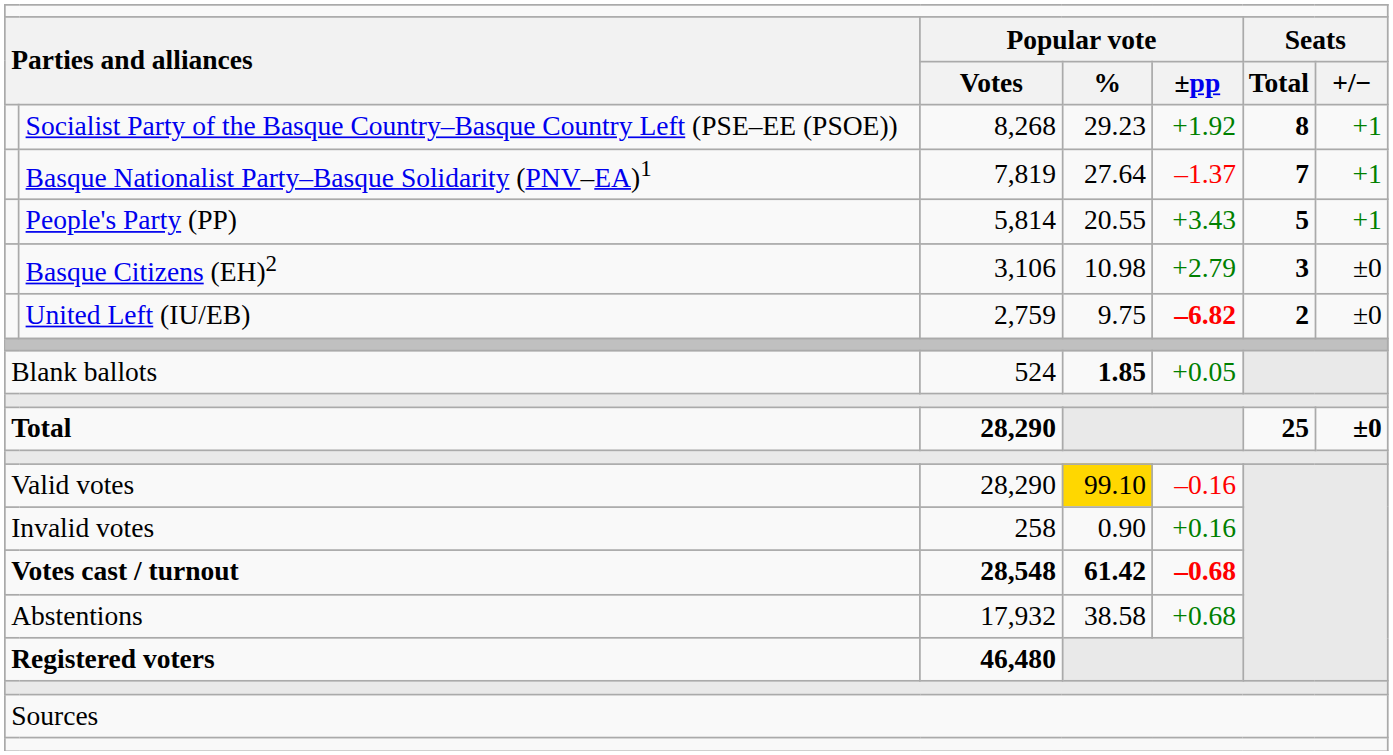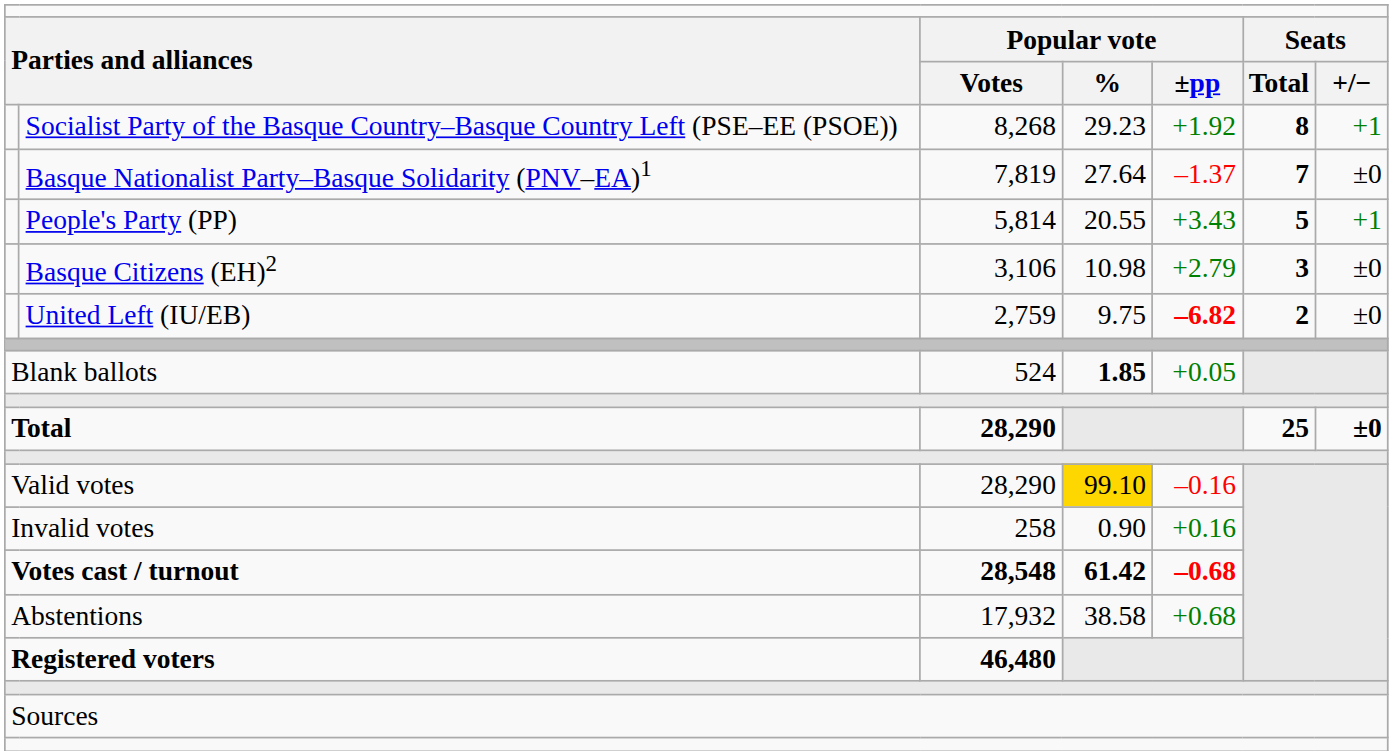Basque Nationalist Party–Basque Solidarity (PNV–EA)1 | column 7: +1 -> ±0
